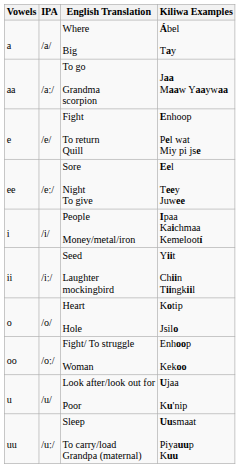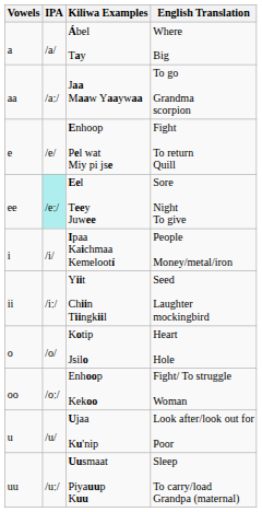columns swapped: Kiliwa Examples <-> English Translation
ee | IPA: no background -> paleturquoise background
